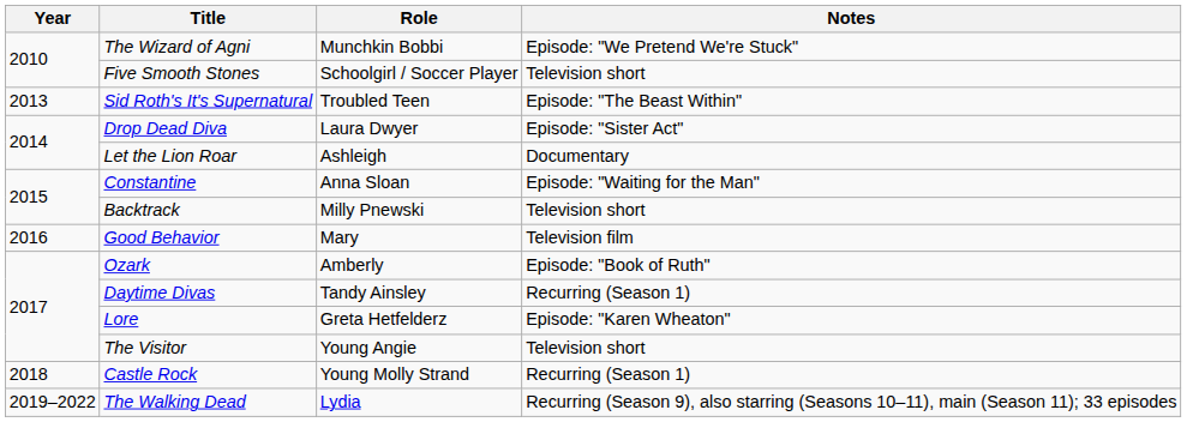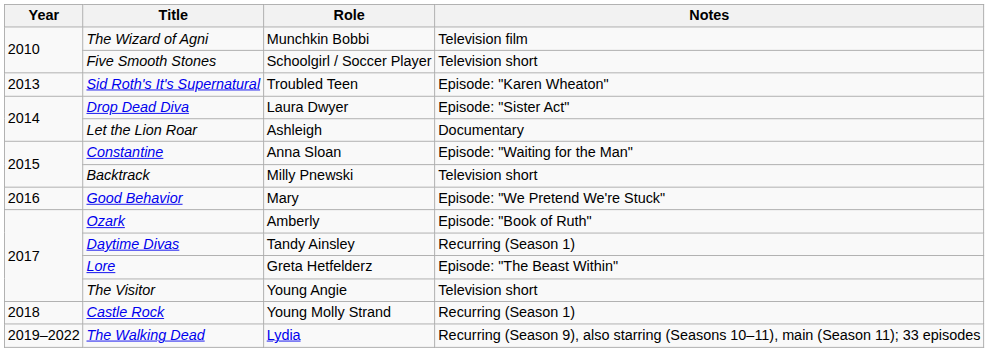The Wizard of Agni | Notes: Episode: "We Pretend We're Stuck" -> Television film
Sid Roth's It's Supernatural | Notes: Episode: "The Beast Within" -> Episode: "Karen Wheaton"
Good Behavior | Notes: Television film -> Episode: "We Pretend We're Stuck"
Lore | Notes: Episode: "Karen Wheaton" -> Episode: "The Beast Within"
